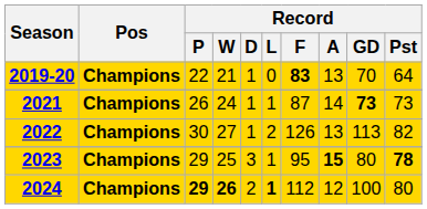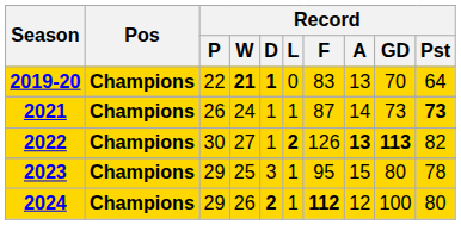2019-20 | Record / W: normal -> bold
2019-20 | Record / D: normal -> bold
2019-20 | Record / F: bold -> normal
2021 | Record / GD: bold -> normal
2021 | Record / Pst: normal -> bold
2022 | Record / L: normal -> bold
2022 | Record / A: normal -> bold
2022 | Record / GD: normal -> bold
2023 | Record / A: bold -> normal
2023 | Record / Pst: bold -> normal
2024 | Record / P: bold -> normal
2024 | Record / W: bold -> normal
2024 | Record / D: normal -> bold
2024 | Record / L: bold -> normal
2024 | Record / F: normal -> bold
